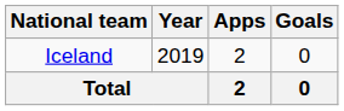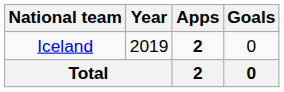Iceland | Apps: normal -> bold
